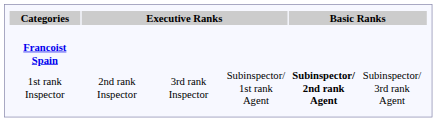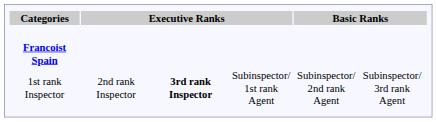1st rank Inspector | column 3: normal -> bold
1st rank Inspector | column 5: bold -> normal
